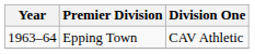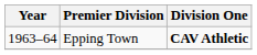Epping Town | Division One: normal -> bold
